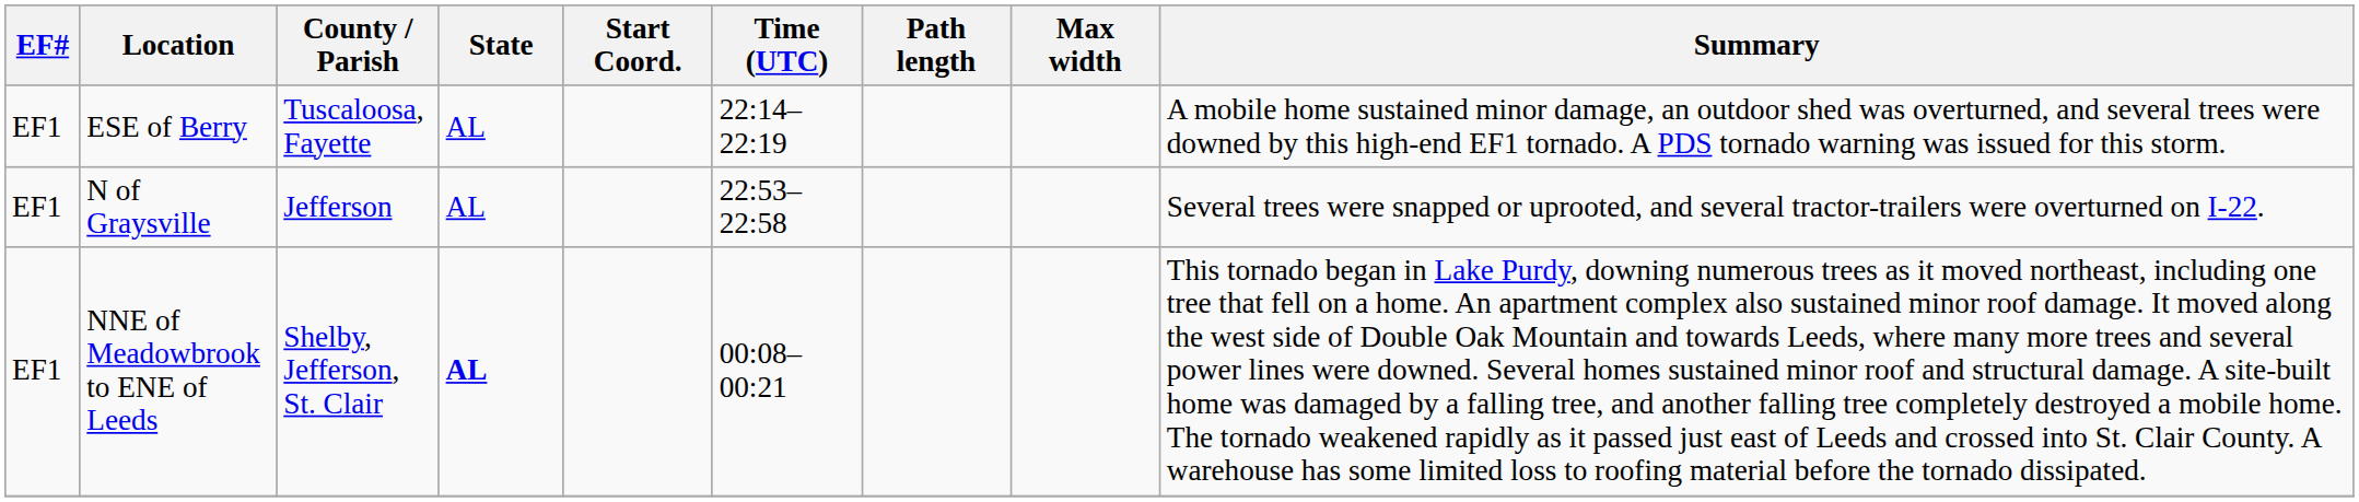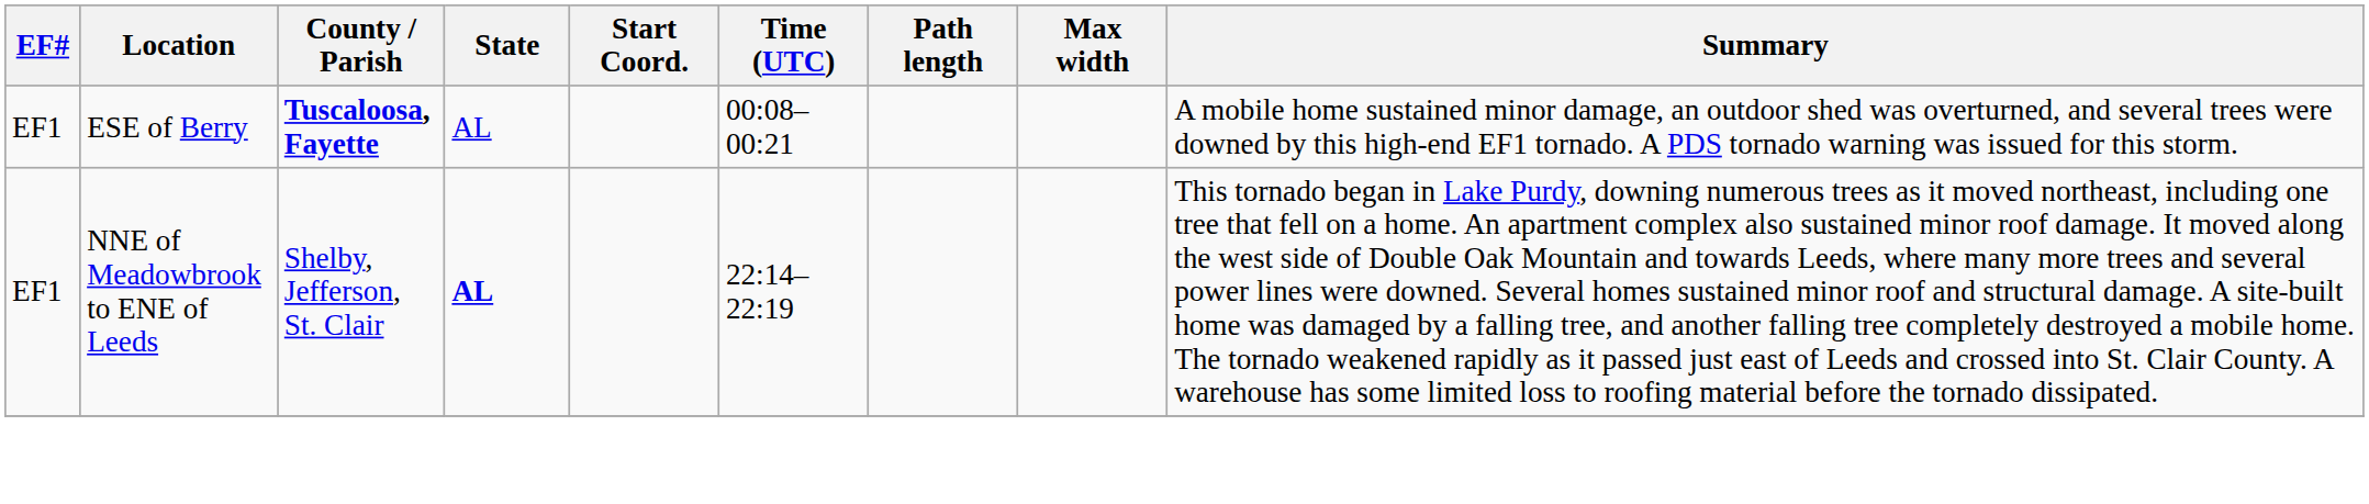ESE of Berry | County / Parish: normal -> bold
ESE of Berry | Time (UTC): 22:14–22:19 -> 00:08–00:21
- row: EF1 | N of Graysville | Jefferson | AL | 22:53–22:58 | Several trees were snapped or uprooted, and several tractor-trailers were overturned on I-22.
NNE of Meadowbrook to ENE of Leeds | Time (UTC): 00:08–00:21 -> 22:14–22:19
